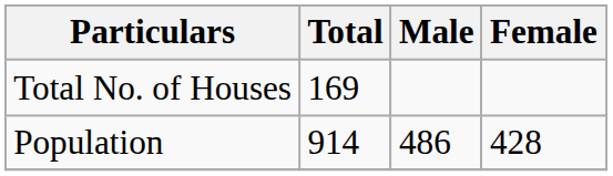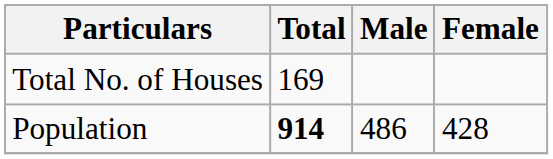Population | Total: normal -> bold
